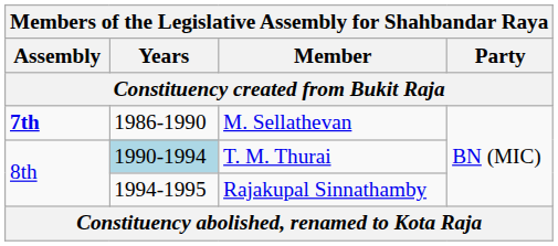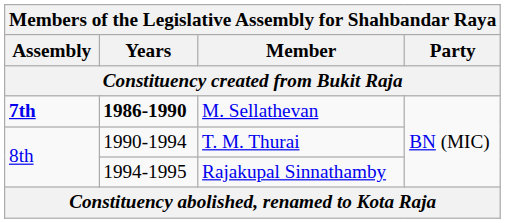M. Sellathevan | Years: normal -> bold
T. M. Thurai | Years: lightblue background -> no background
